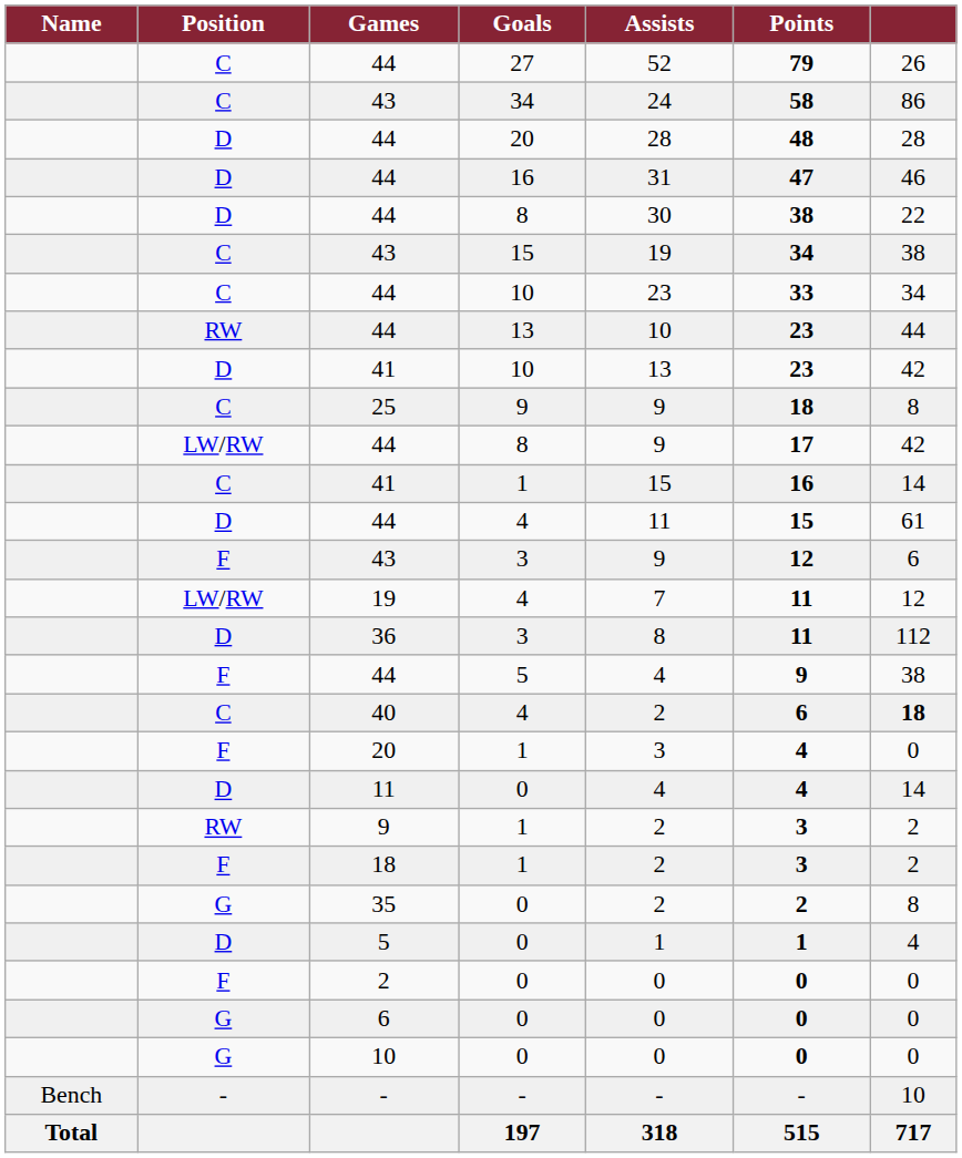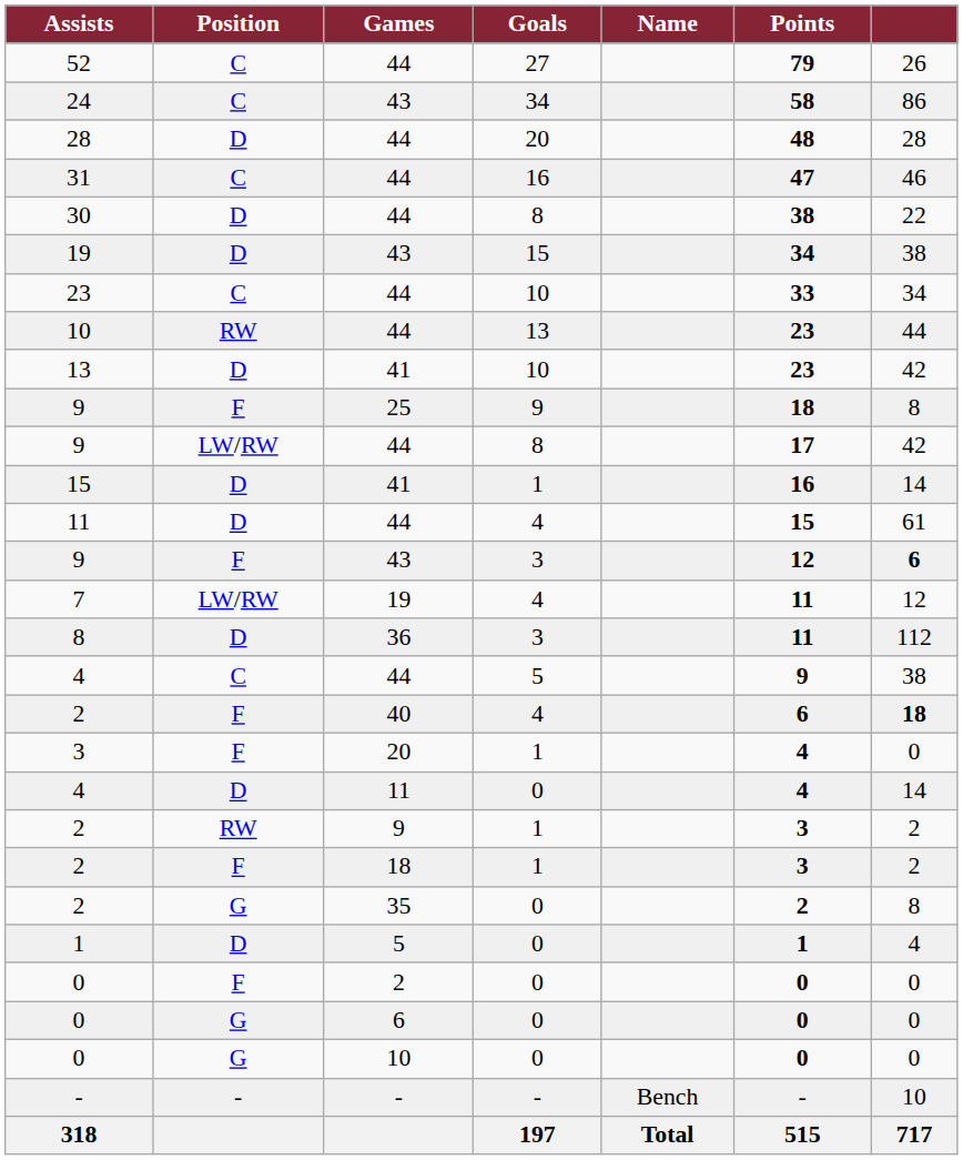columns swapped: Name <-> Assists
44 / 16 | Position: D -> C
43 / 15 | Position: C -> D
25 | Position: C -> F
41 / 1 | Position: C -> D
43 / 3 | column 7: normal -> bold
44 / 5 | Position: F -> C
40 | Position: C -> F
